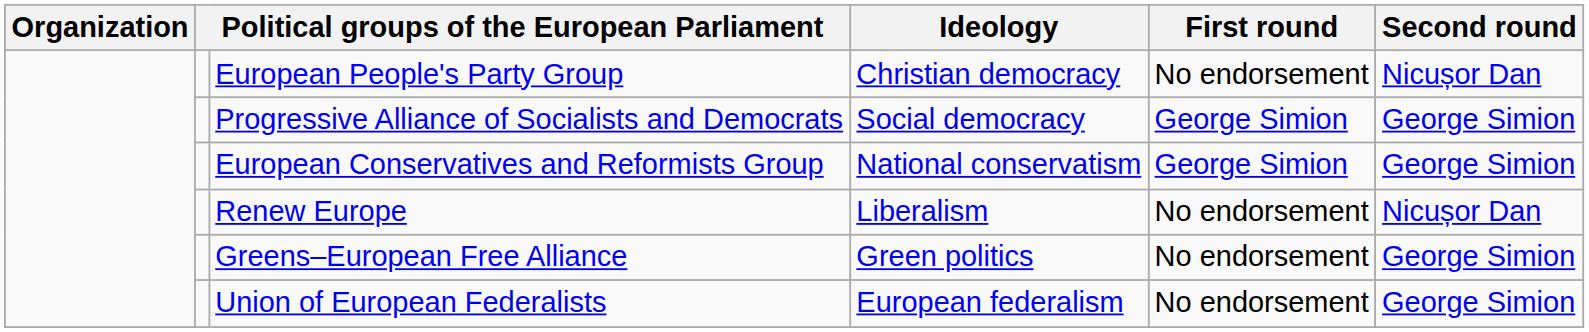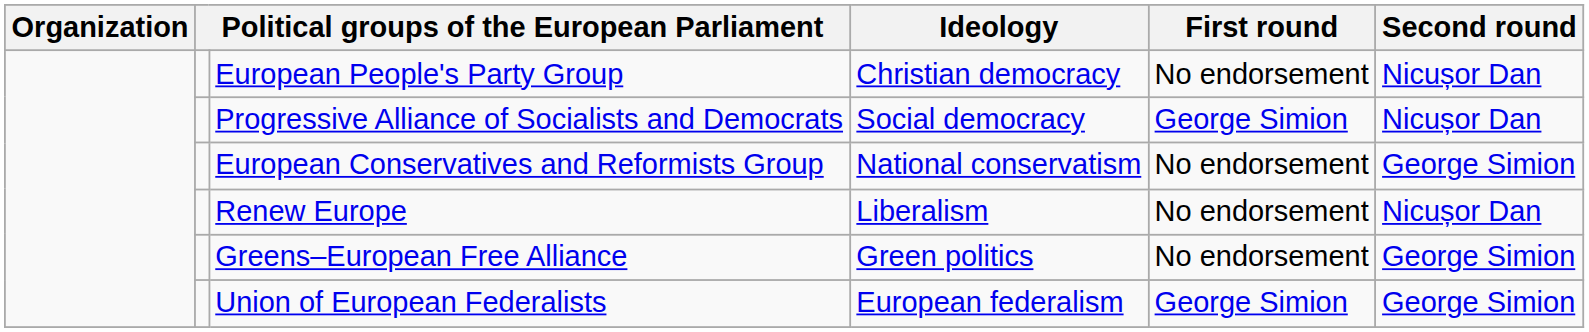Progressive Alliance of Socialists and Democrats | Second round: George Simion -> Nicușor Dan
European Conservatives and Reformists Group | First round: George Simion -> No endorsement
Union of European Federalists | First round: No endorsement -> George Simion
